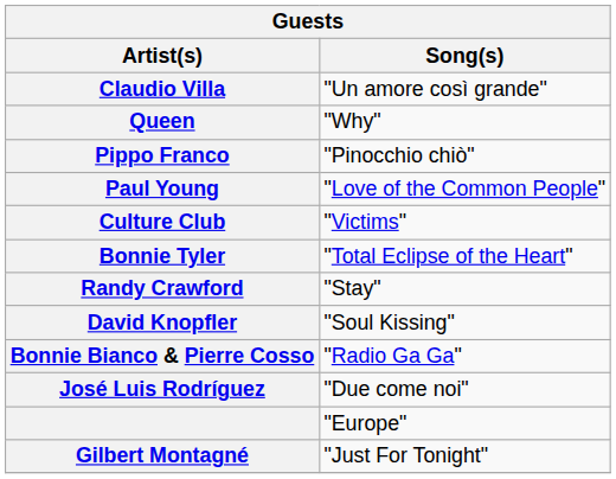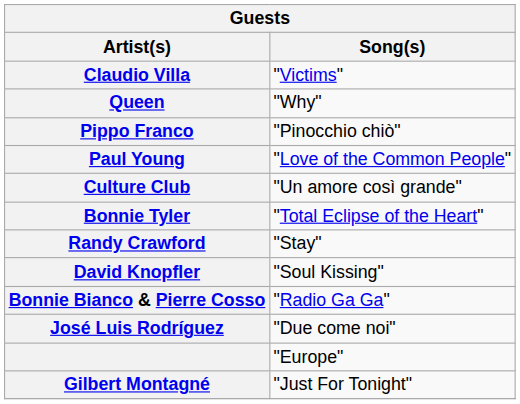row 3 | Song(s): "Un amore così grande" -> "Victims"
row 7 | Song(s): "Victims" -> "Un amore così grande"
